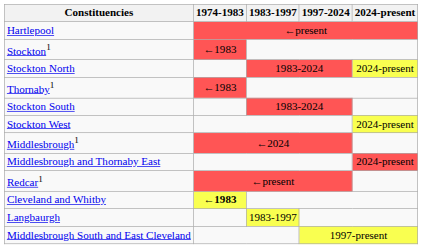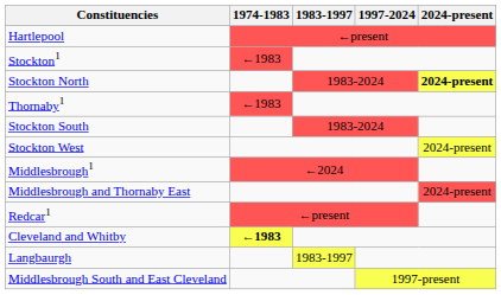Stockton North | 2024-present: normal -> bold
